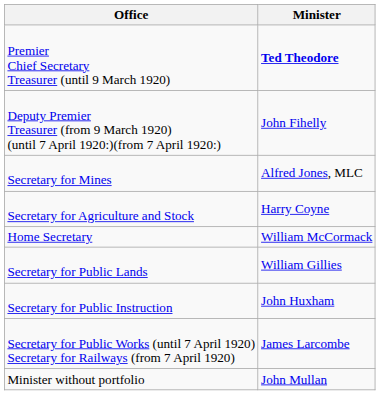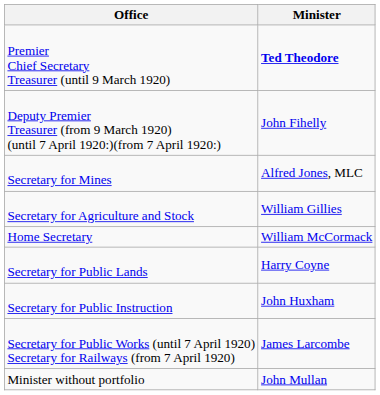Secretary for Agriculture and Stock | Minister: Harry Coyne -> William Gillies
Secretary for Public Lands | Minister: William Gillies -> Harry Coyne
